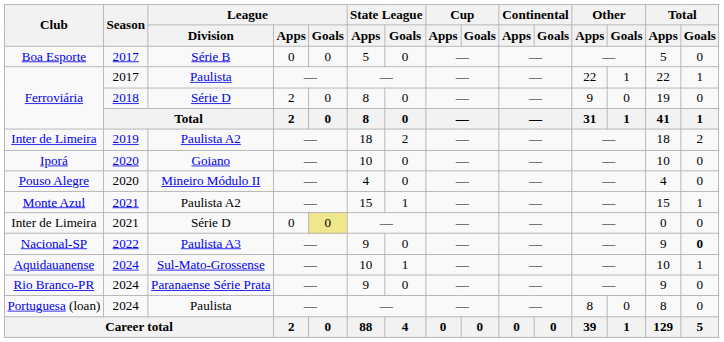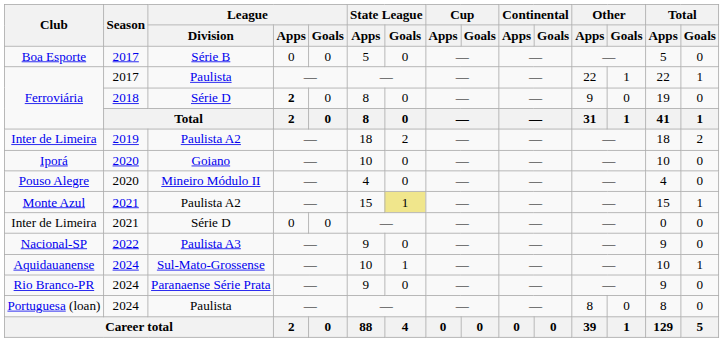Ferroviária / Série D | League / Apps: normal -> bold
Monte Azul | State League / Goals: no background -> khaki background
Inter de Limeira / Série D | League / Goals: khaki background -> no background
Nacional-SP | Total / Goals: bold -> normal
